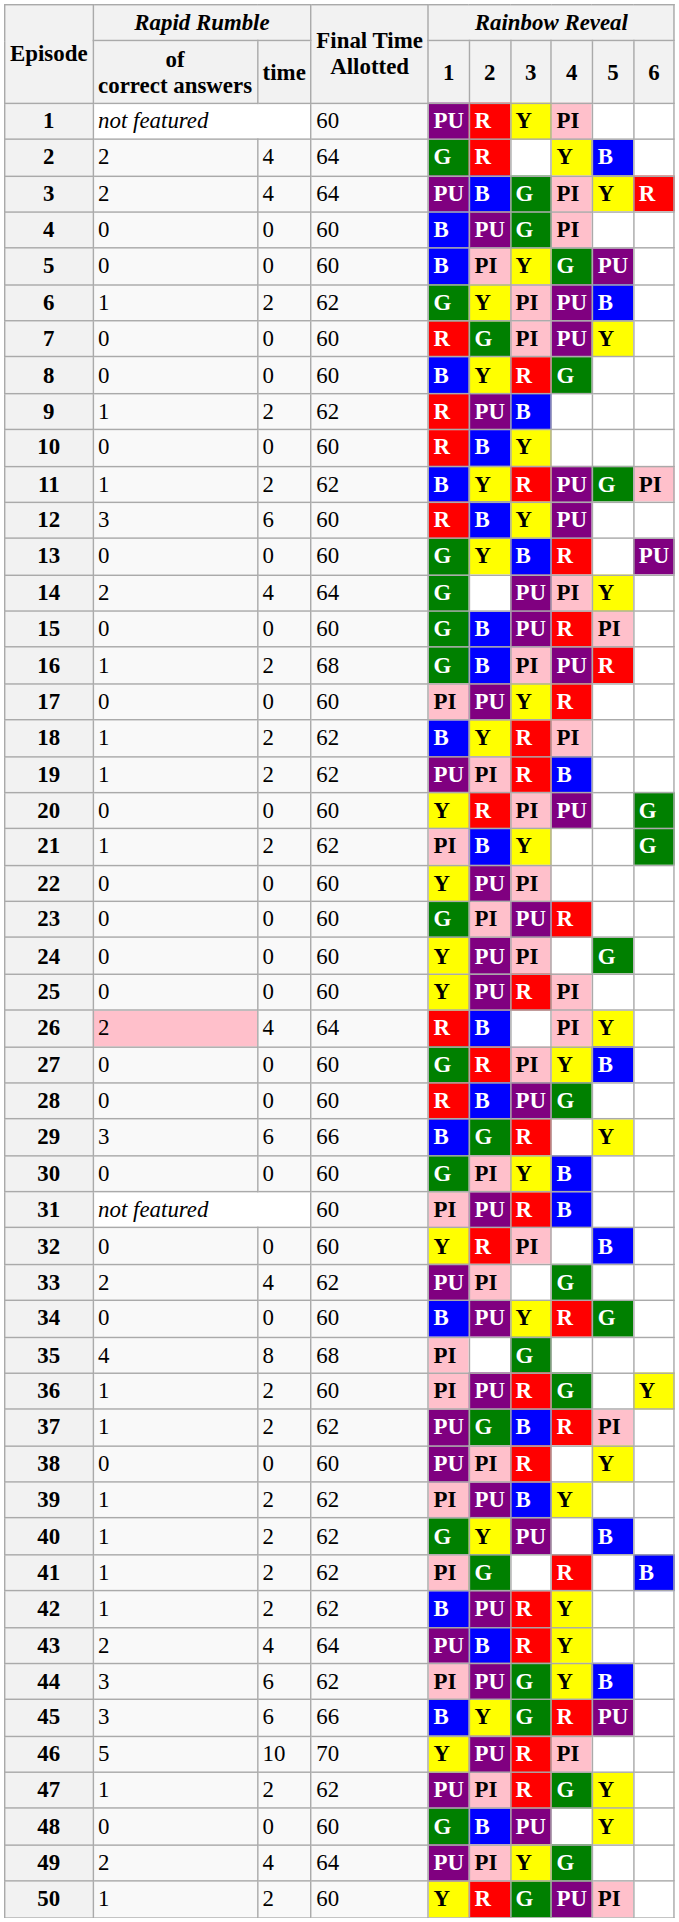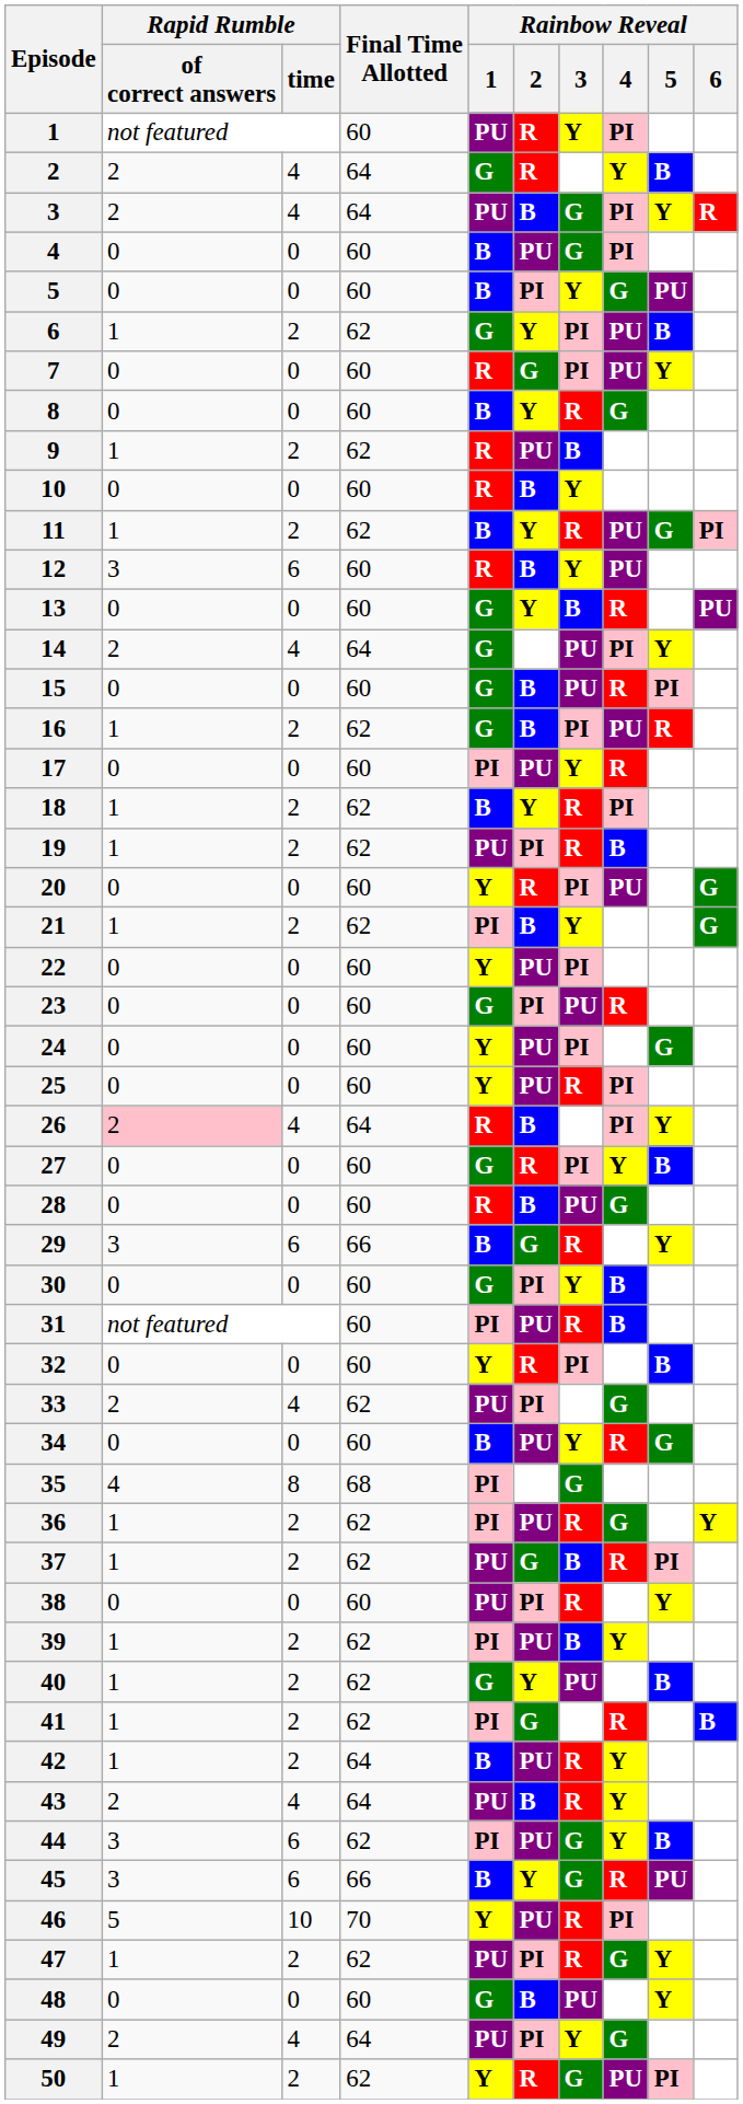16 | Final Time Allotted: 68 -> 62
36 | Final Time Allotted: 60 -> 62
42 | Final Time Allotted: 62 -> 64
50 | Final Time Allotted: 60 -> 62
